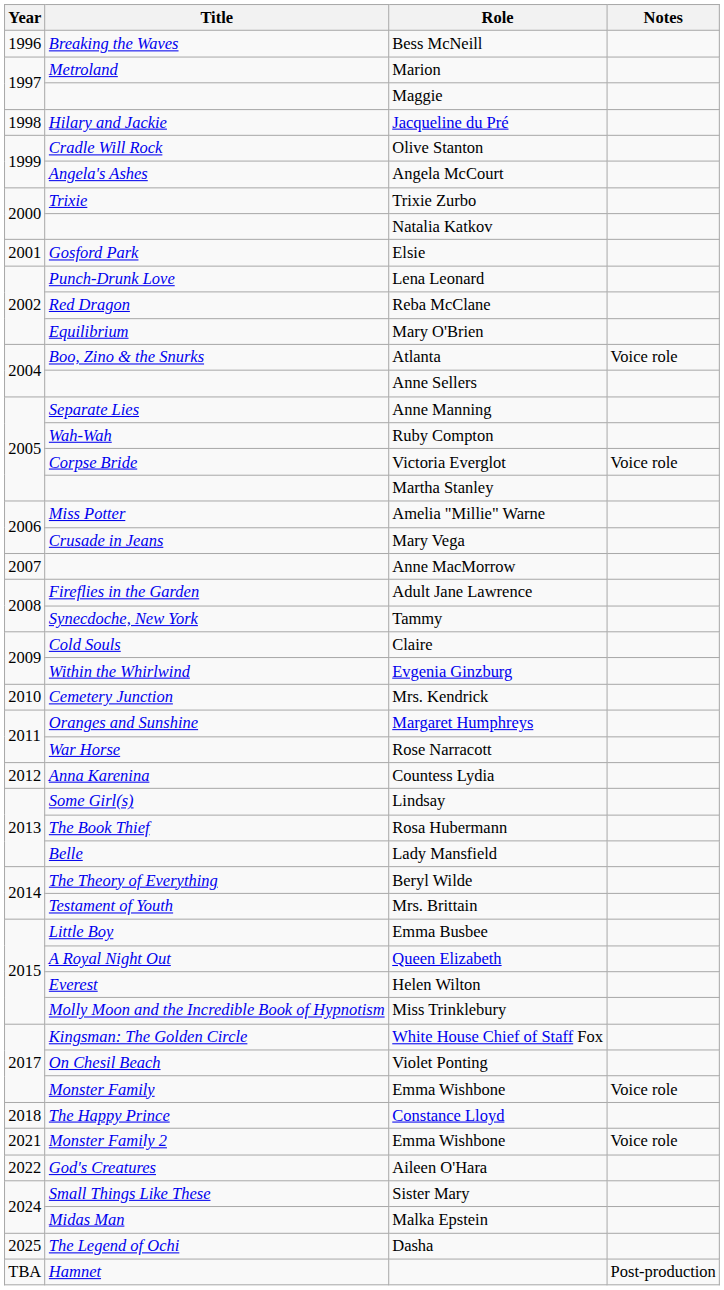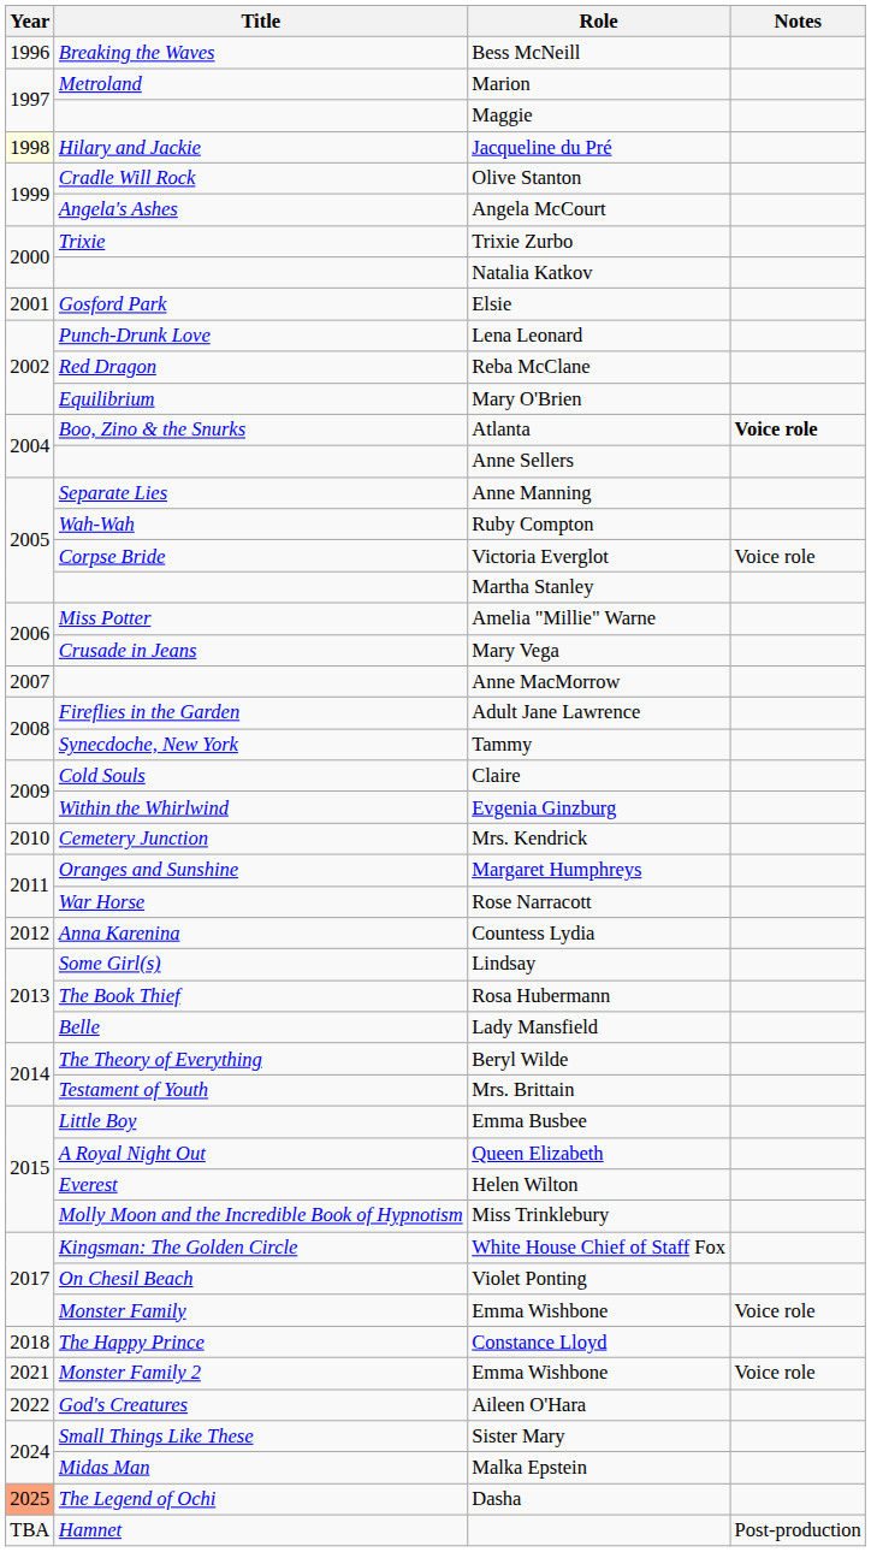Jacqueline du Pré | Year: no background -> lightyellow background
Atlanta | Notes: normal -> bold
Dasha | Year: no background -> lightsalmon background
